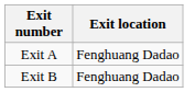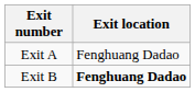Exit B | Exit location: normal -> bold
